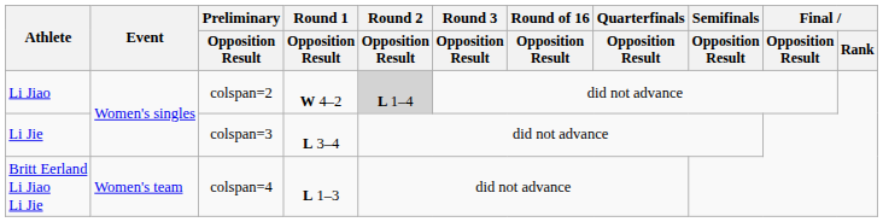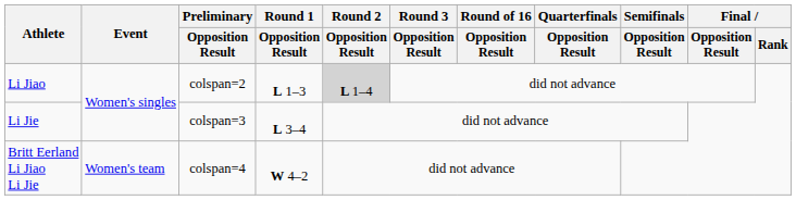Li Jiao | Round 1 / Opposition Result: W 4–2 -> L 1–3
Britt Eerland Li Jiao Li Jie | Round 1 / Opposition Result: L 1–3 -> W 4–2
